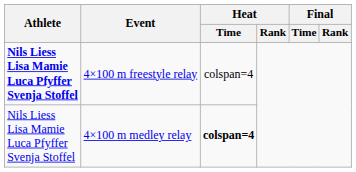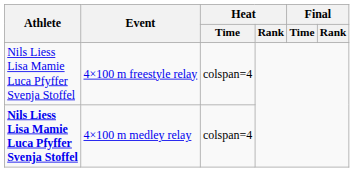4×100 m freestyle relay | Athlete: bold -> normal
4×100 m medley relay | Athlete: normal -> bold
4×100 m medley relay | Heat / Time: bold -> normal
